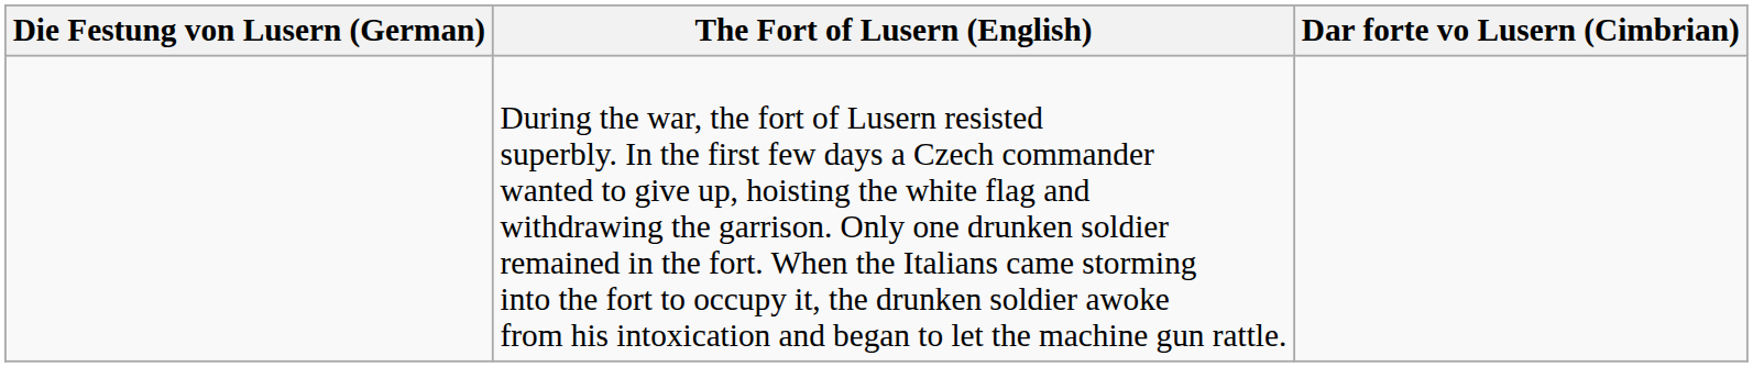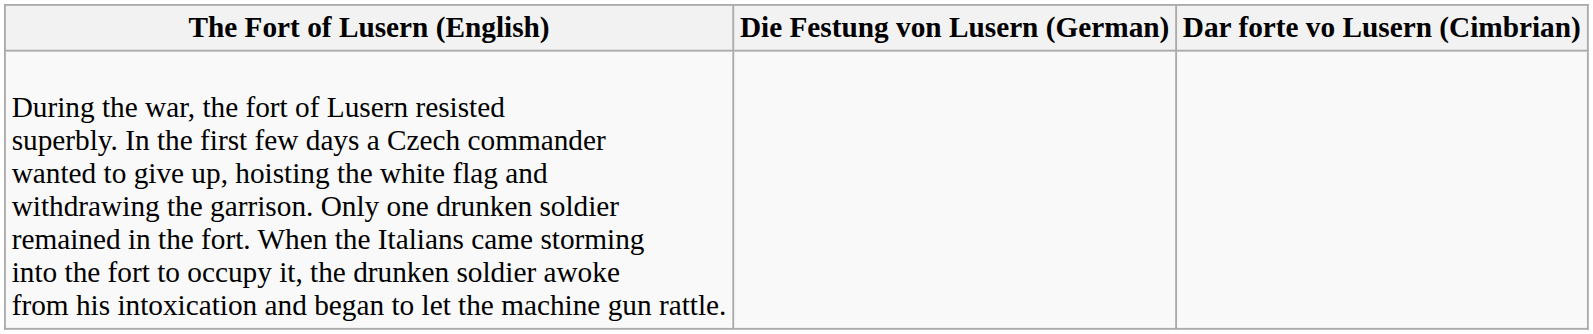columns swapped: The Fort of Lusern (English) <-> Die Festung von Lusern (German)
